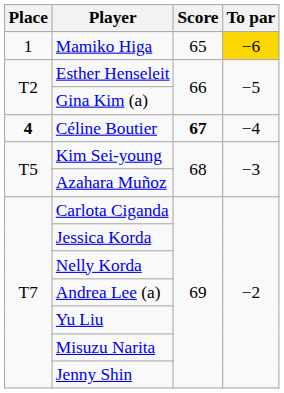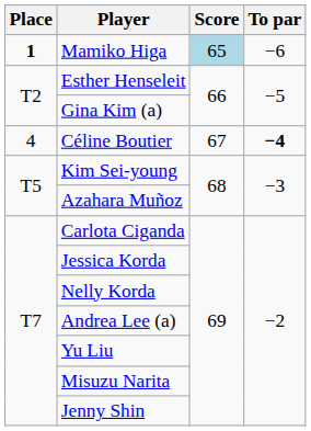Mamiko Higa | Place: normal -> bold
Mamiko Higa | Score: no background -> lightblue background
Mamiko Higa | To par: gold background -> no background
Céline Boutier | Place: bold -> normal
Céline Boutier | Score: bold -> normal
Céline Boutier | To par: normal -> bold
